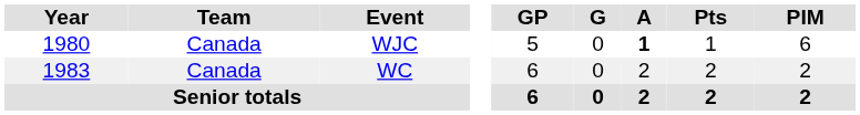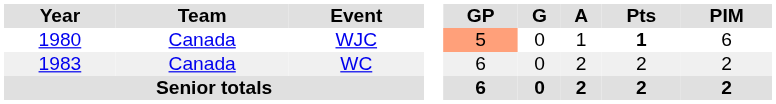WJC | GP: no background -> lightsalmon background
WJC | A: bold -> normal
WJC | Pts: normal -> bold
